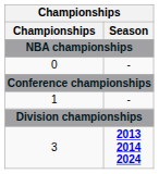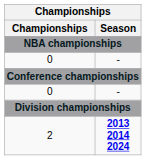row 6 | Championships: 1 -> 0
row 8 | Championships: 3 -> 2
